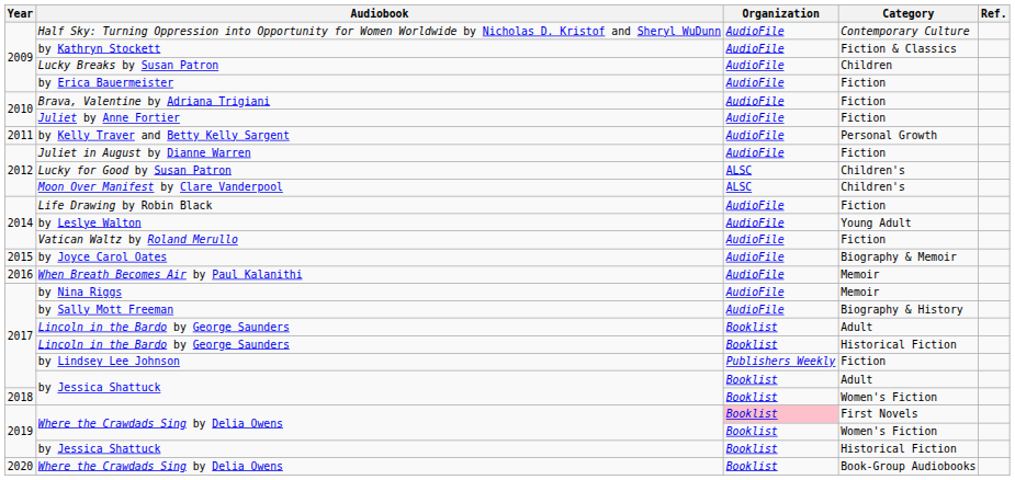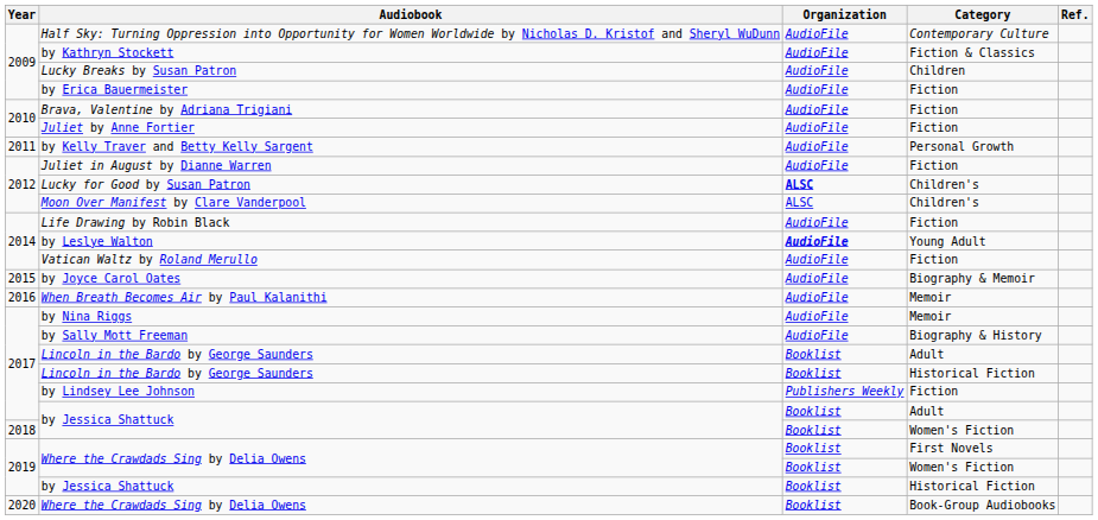Lucky for Good by Susan Patron | Organization: normal -> bold
by Leslye Walton | Organization: normal -> bold
Where the Crawdads Sing by Delia Owens / First Novels | Organization: pink background -> no background
